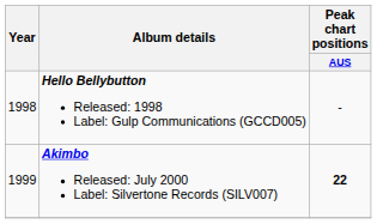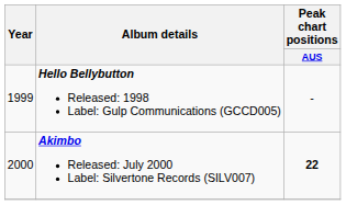row 3 | Year: 1998 -> 1999
row 4 | Year: 1999 -> 2000
